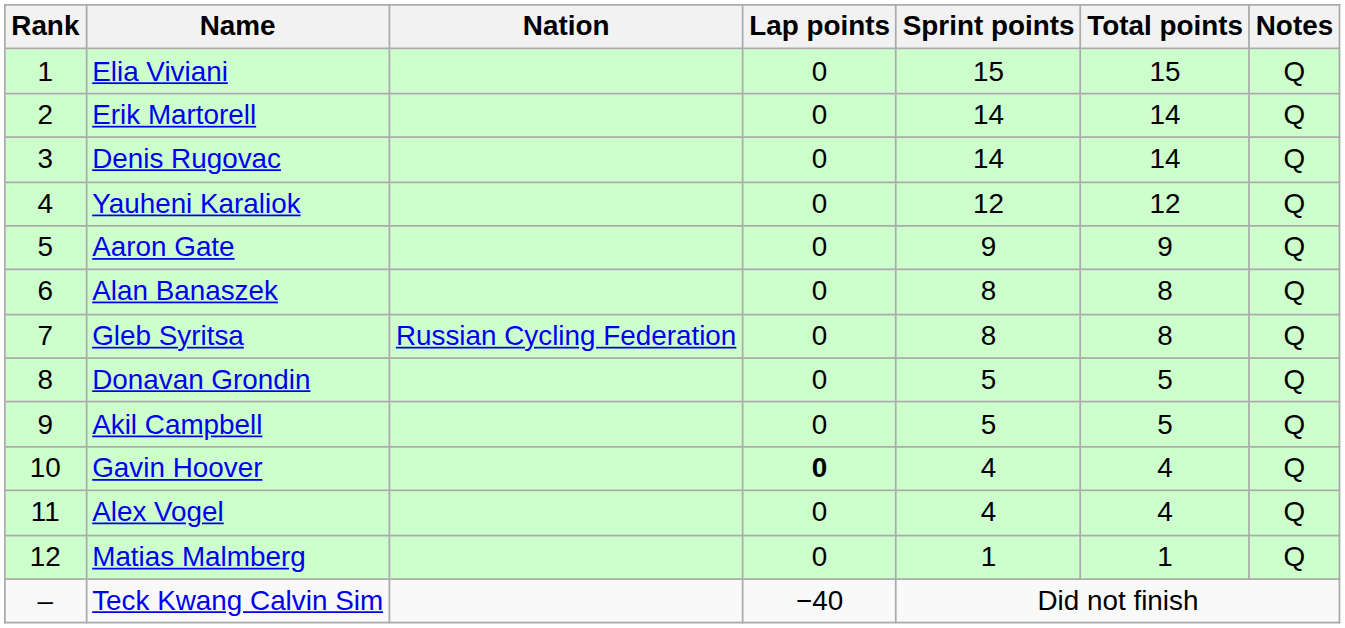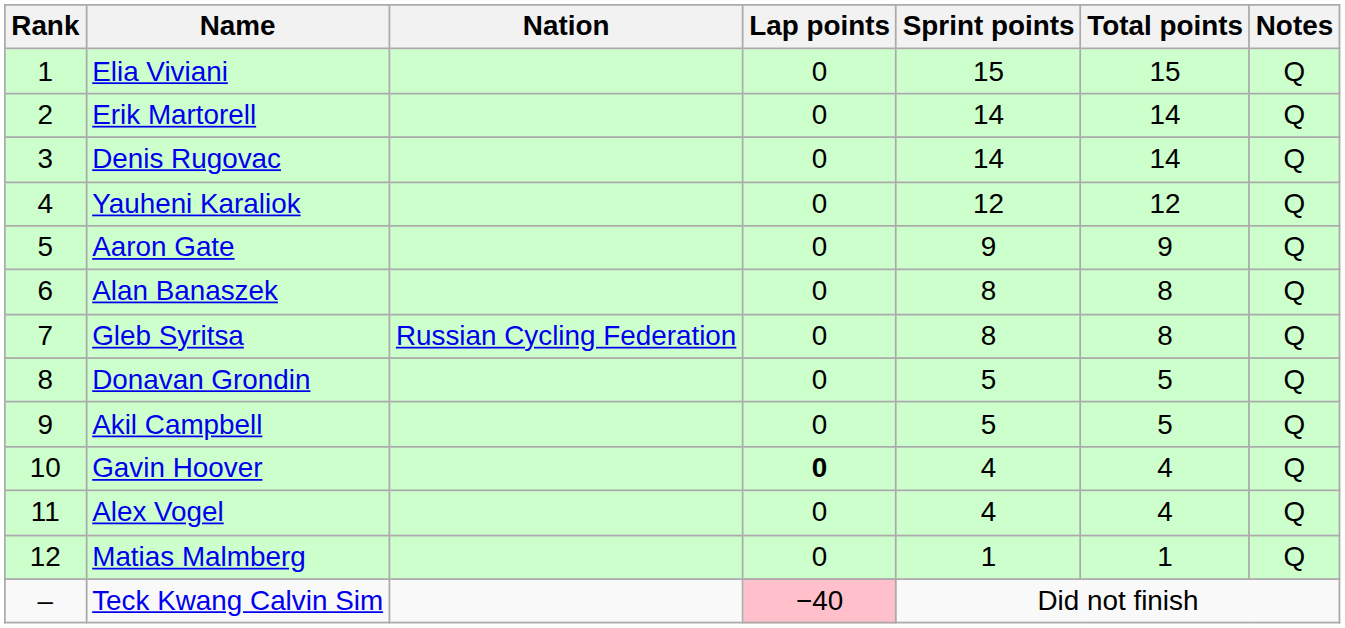Teck Kwang Calvin Sim | Lap points: no background -> pink background
